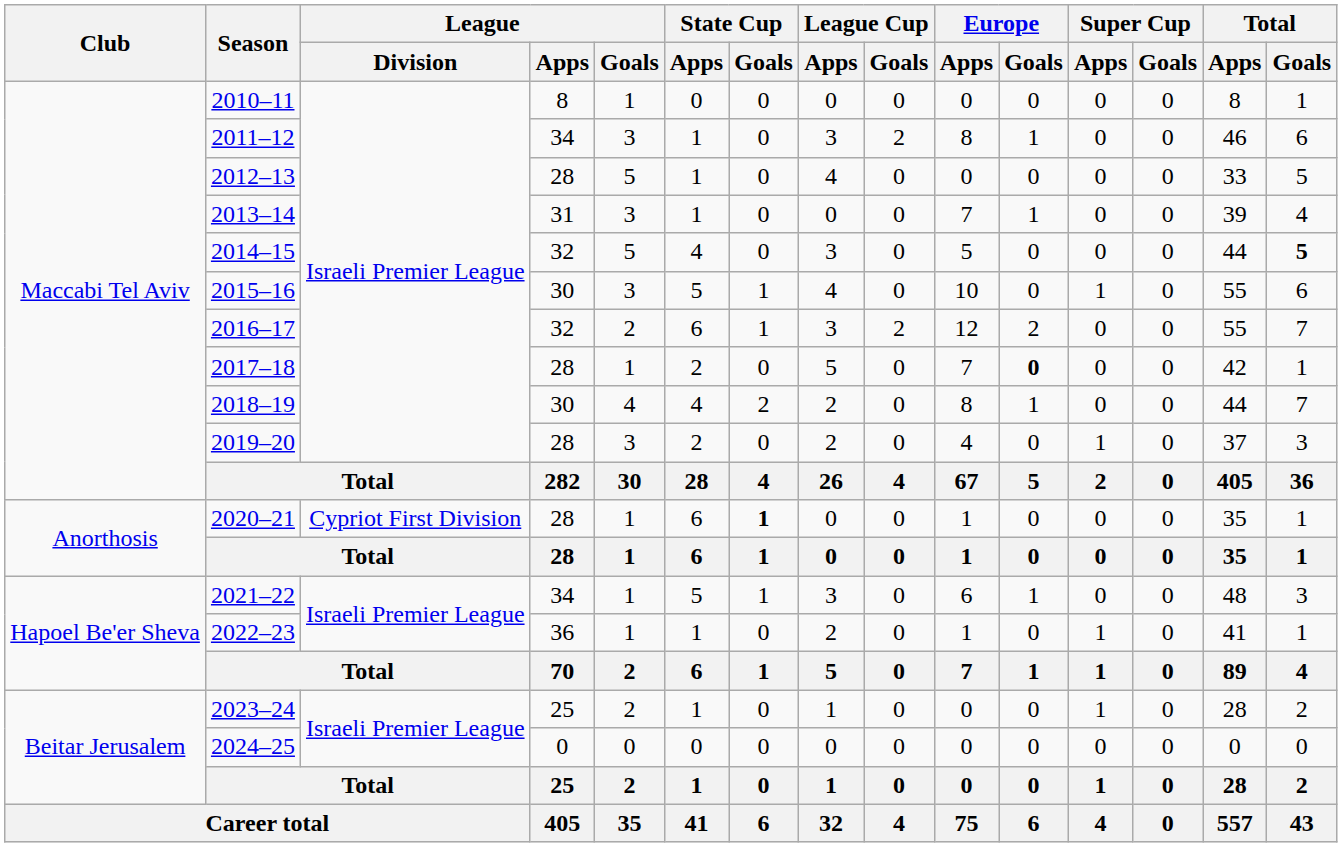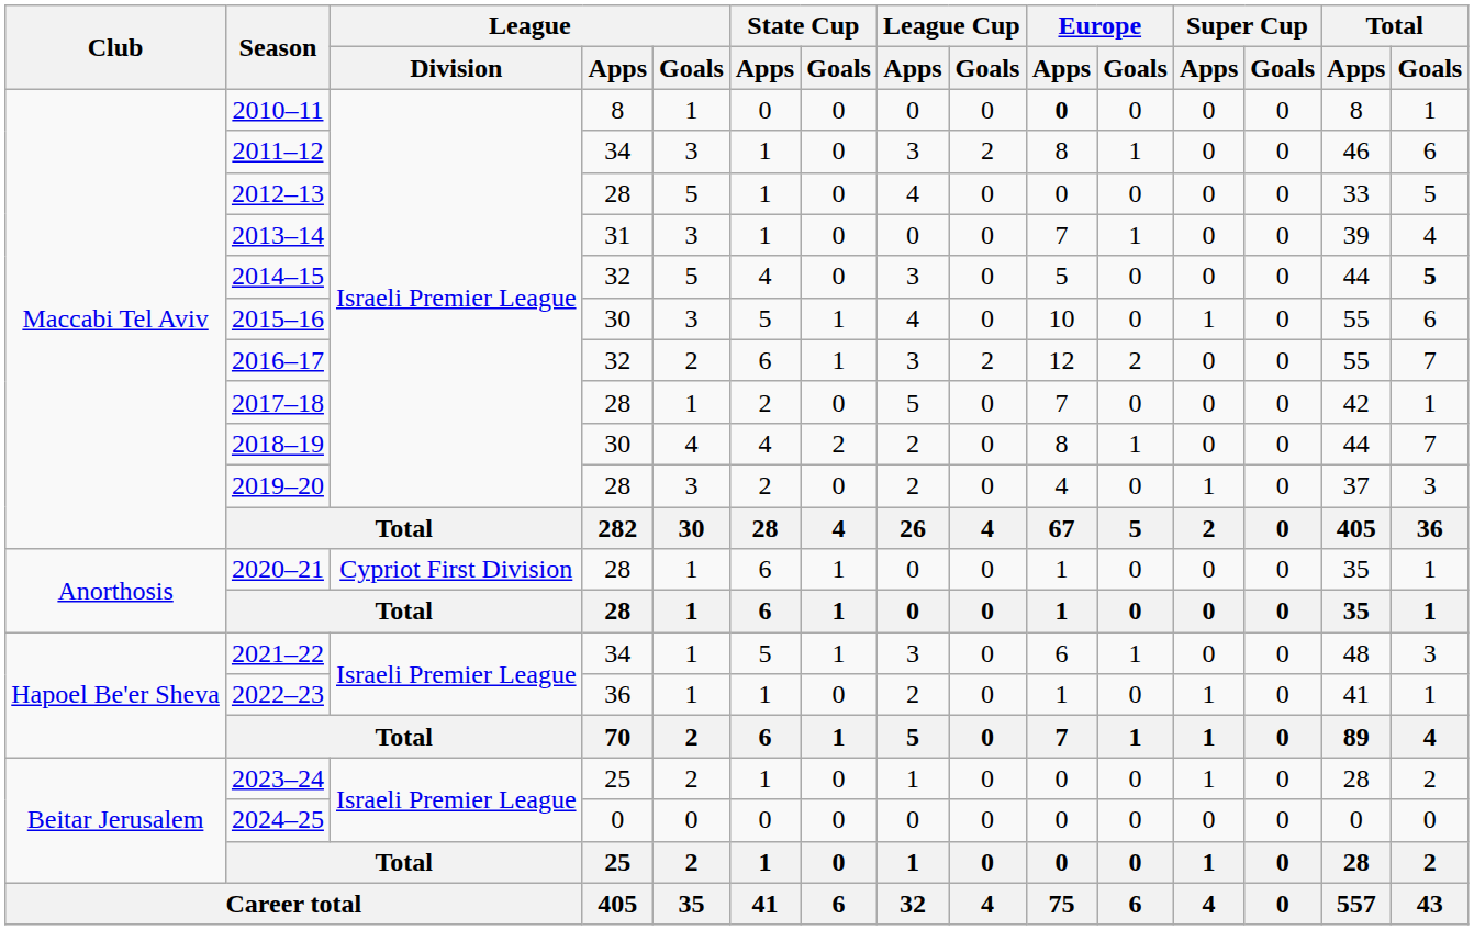2010–11 | Europe / Apps: normal -> bold
2017–18 | Europe / Goals: bold -> normal
2020–21 | State Cup / Goals: bold -> normal
